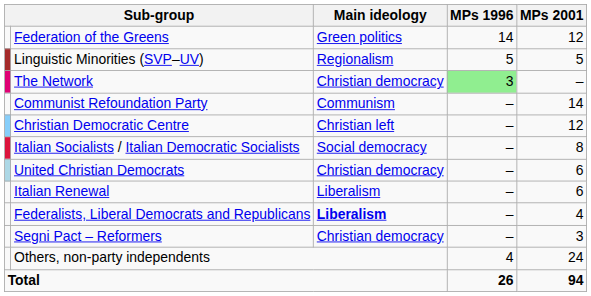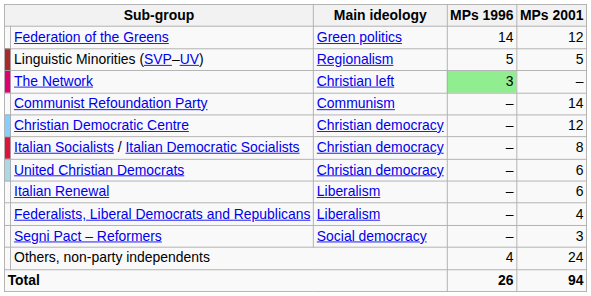The Network | Main ideology: Christian democracy -> Christian left
Christian Democratic Centre | Main ideology: Christian left -> Christian democracy
Italian Socialists / Italian Democratic Socialists | Main ideology: Social democracy -> Christian democracy
Federalists, Liberal Democrats and Republicans | Main ideology: bold -> normal
Segni Pact – Reformers | Main ideology: Christian democracy -> Social democracy
